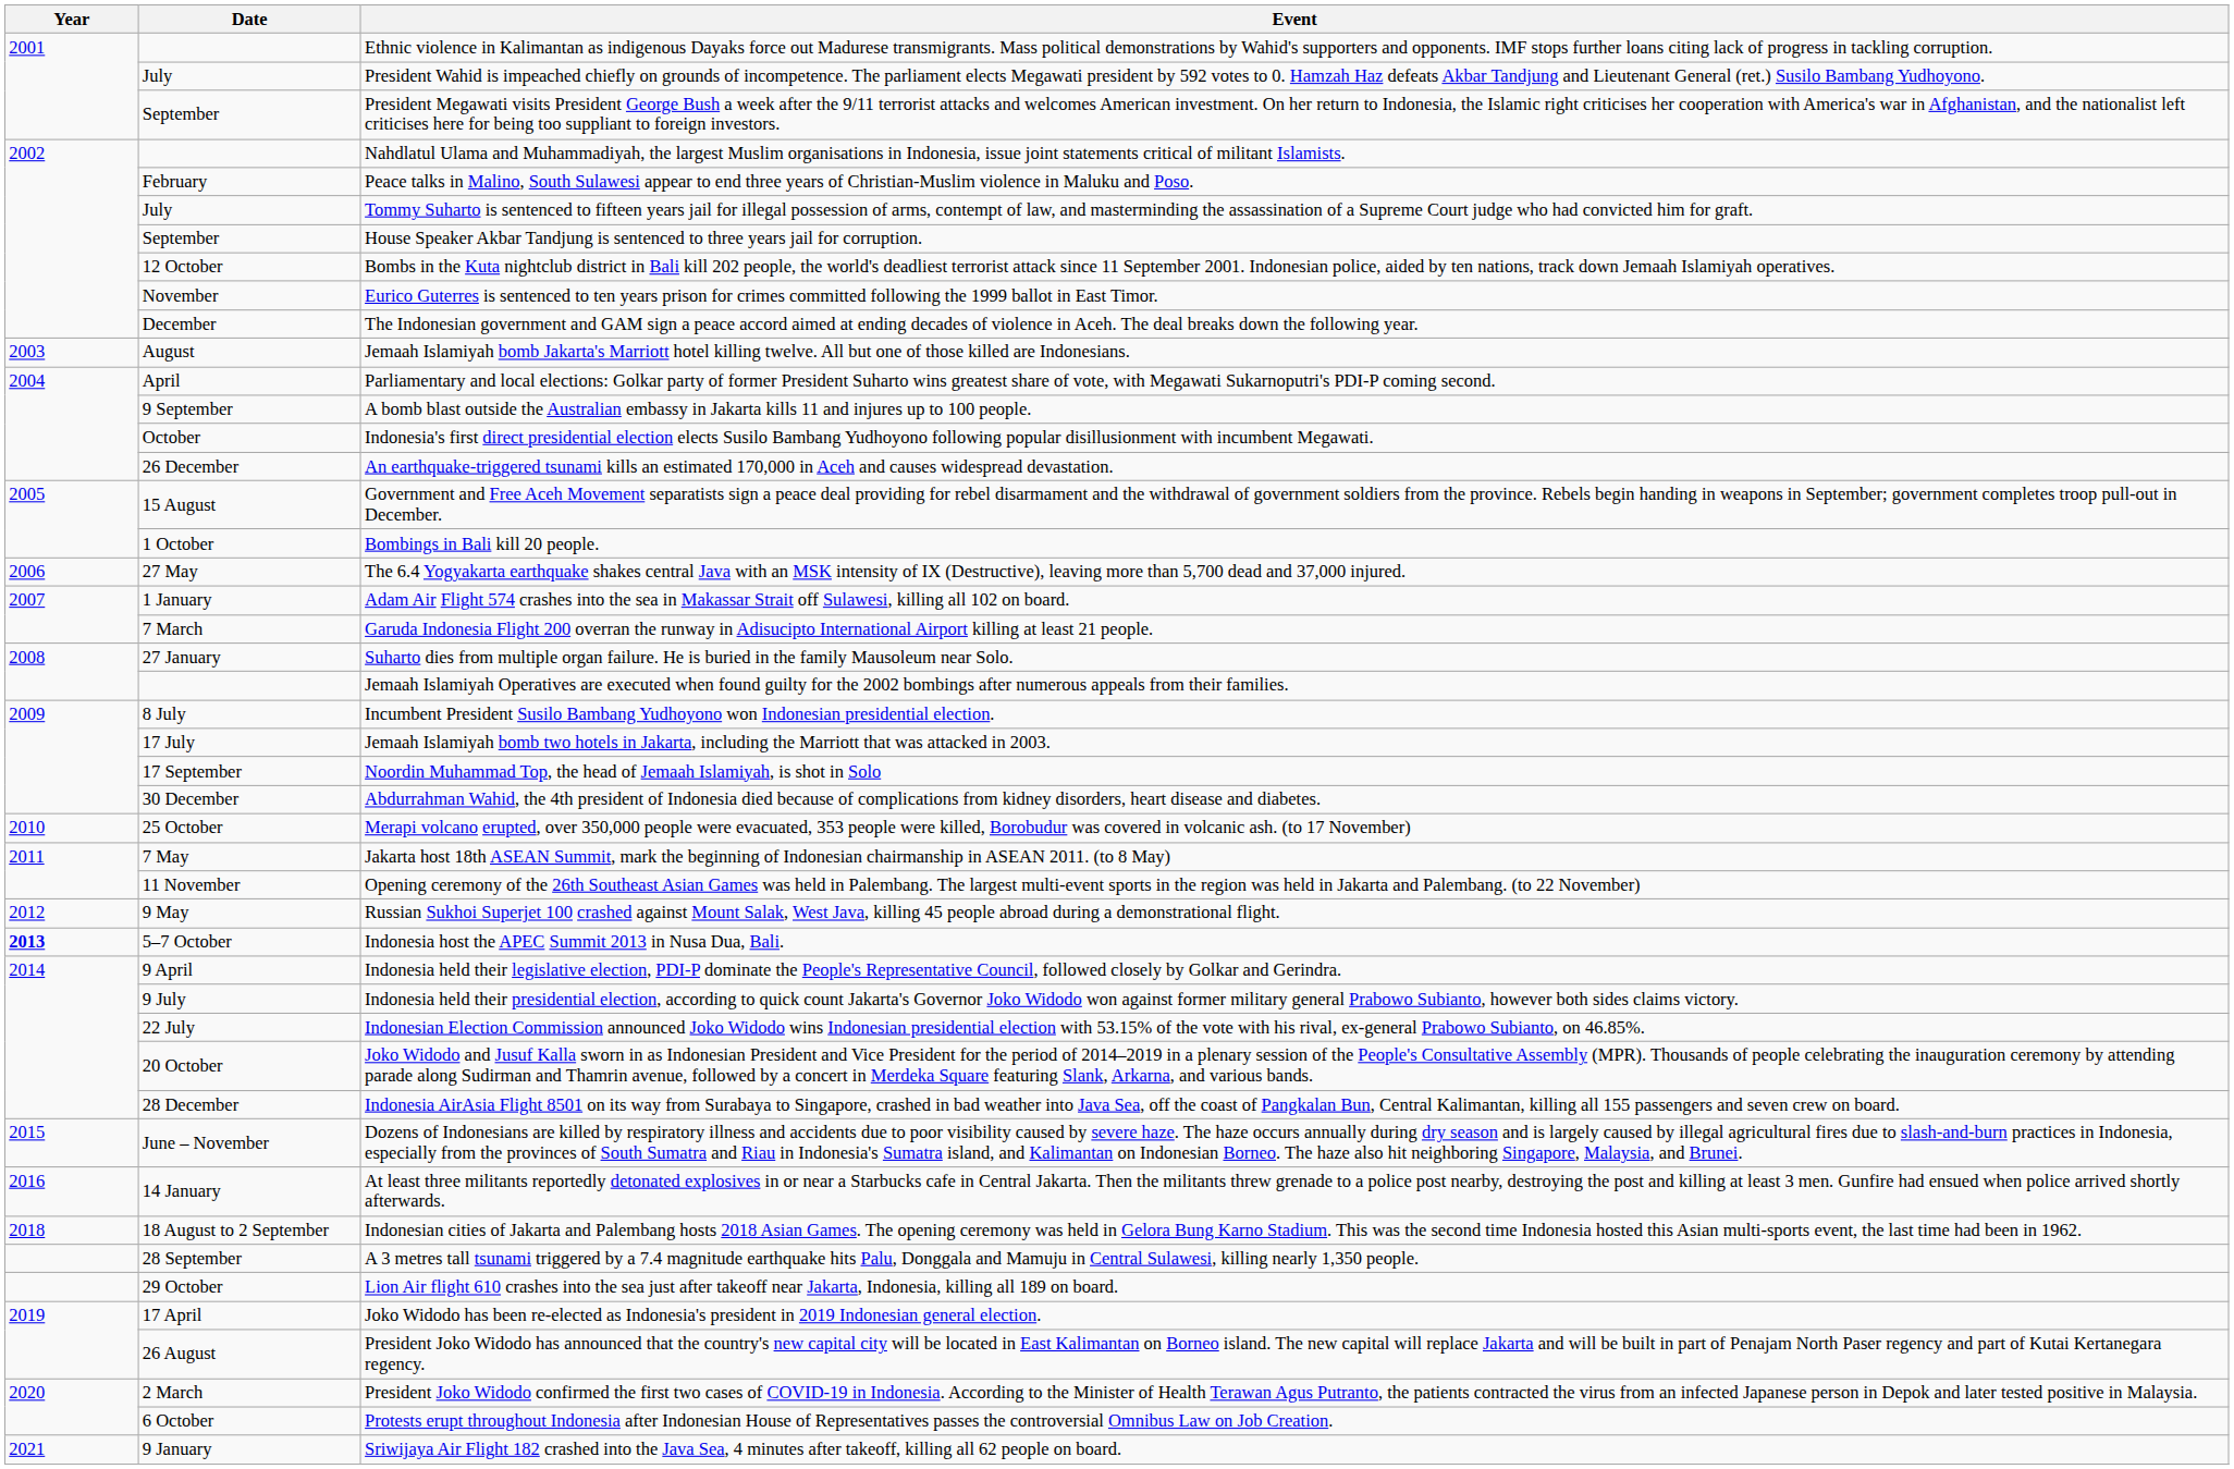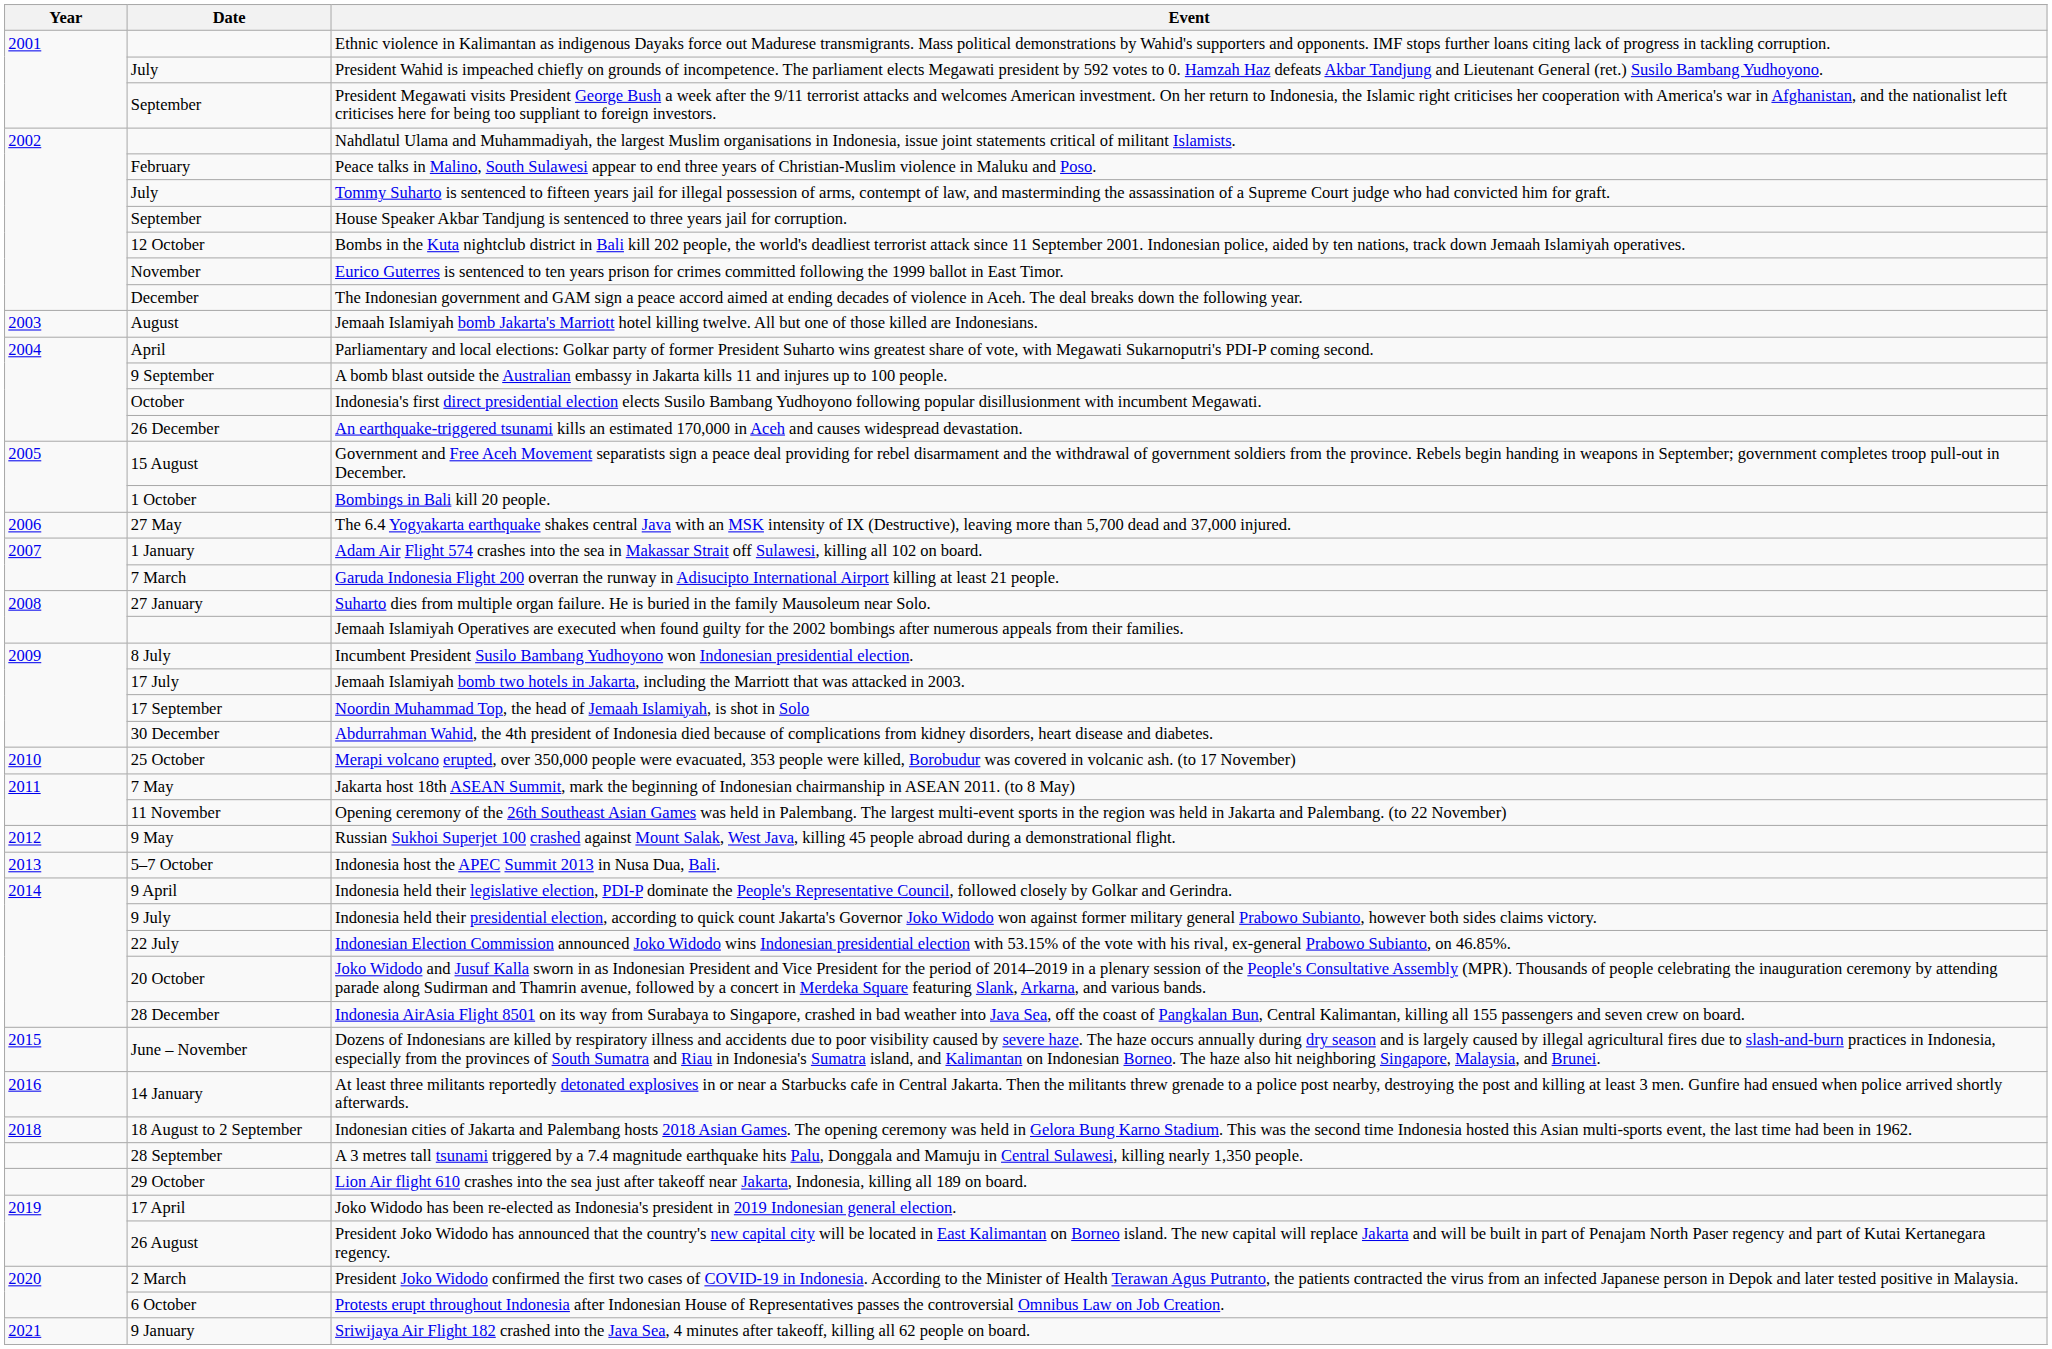Indonesia host the APEC Summit 2013 in Nusa Dua, Bali. | Year: bold -> normal
